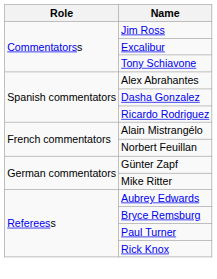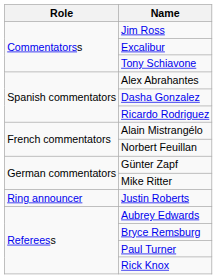+ row: Ring announcer | Justin Roberts
